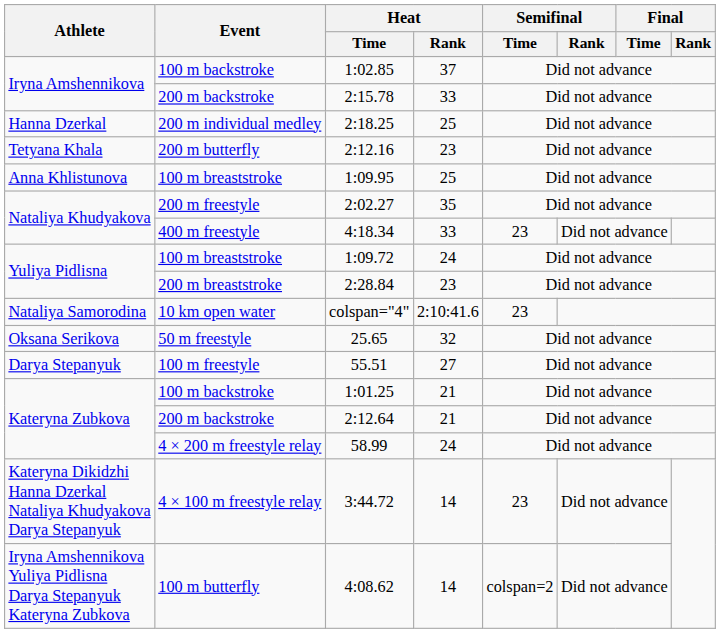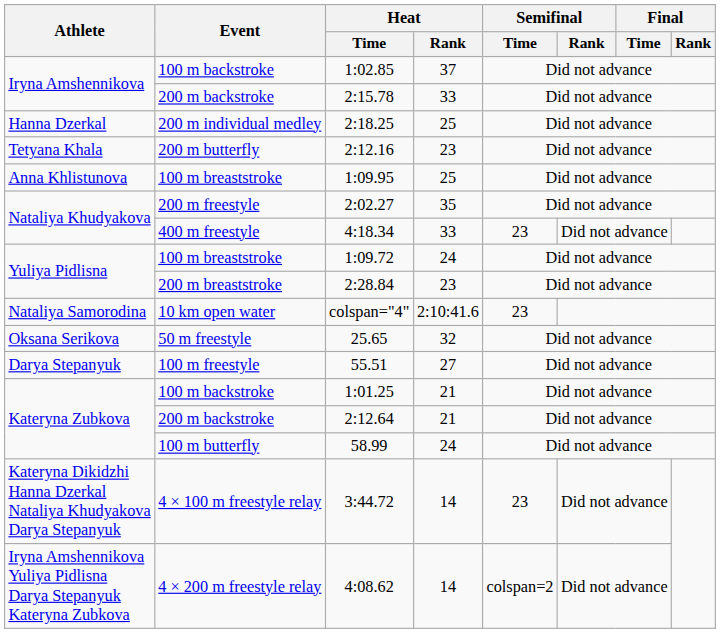58.99 | Event: 4 × 200 m freestyle relay -> 100 m butterfly
4:08.62 | Event: 100 m butterfly -> 4 × 200 m freestyle relay
